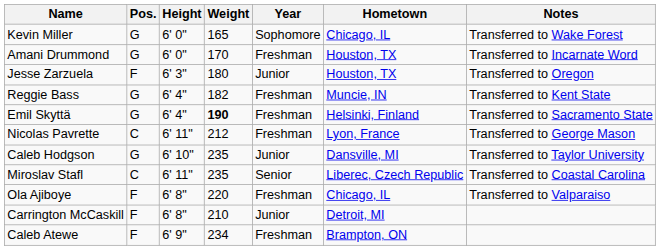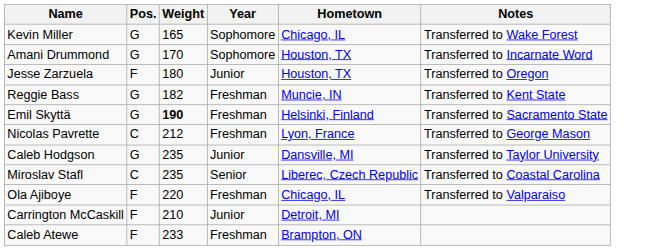- column: Height | 6' 0" | 6' 0" | 6' 3" | 6' 4" | 6' 4" | 6' 11" | 6' 10" | 6' 11" | 6' 8" | 6' 8" | 6' 9"
Amani Drummond | Year: Freshman -> Sophomore
Caleb Atewe | Weight: 234 -> 233
